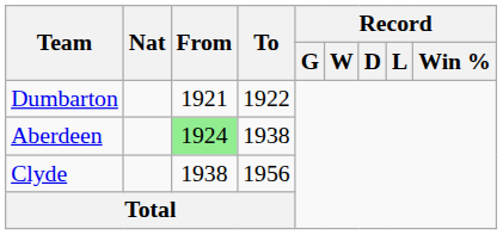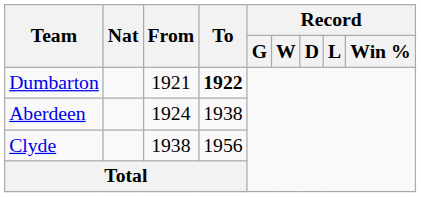Dumbarton | To: normal -> bold
Aberdeen | From: lightgreen background -> no background
